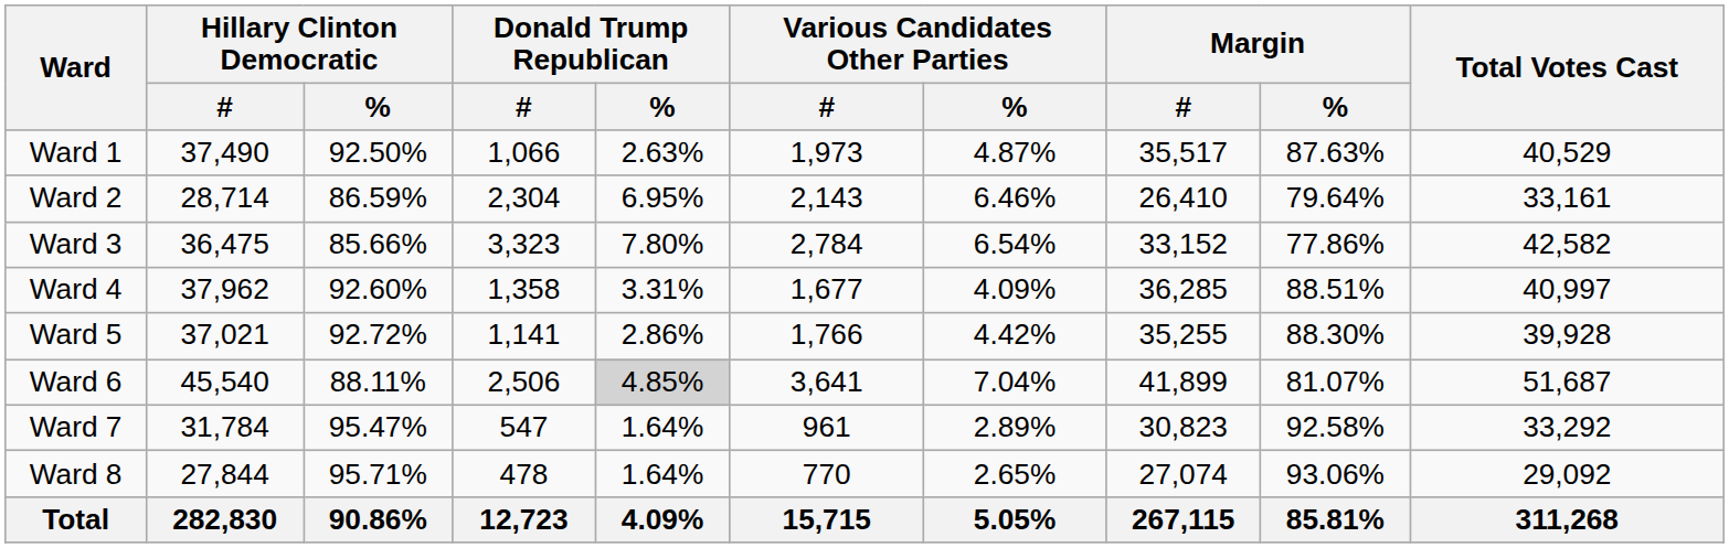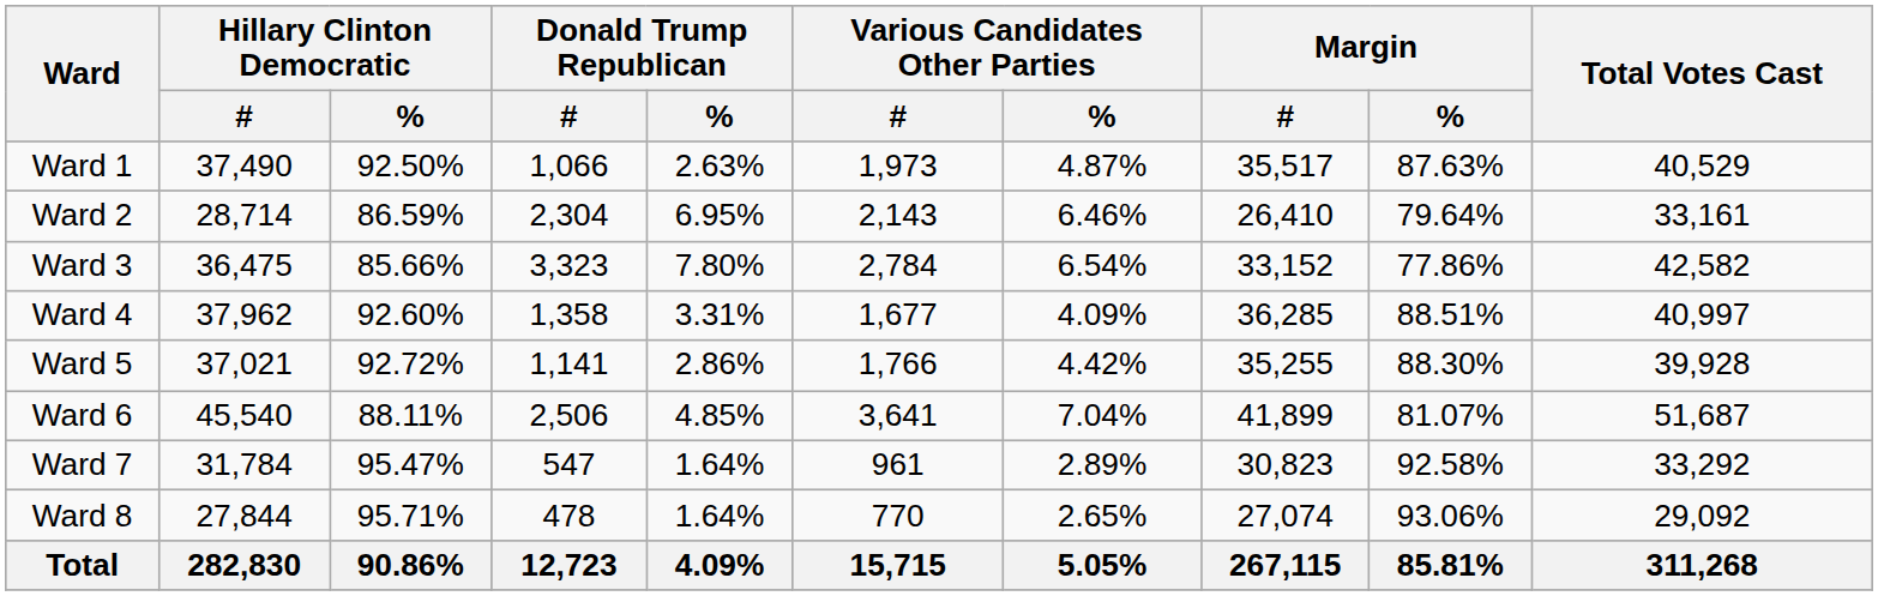Ward 6 | Donald Trump Republican / %: lightgrey background -> no background
